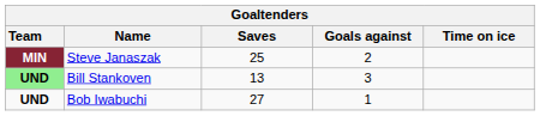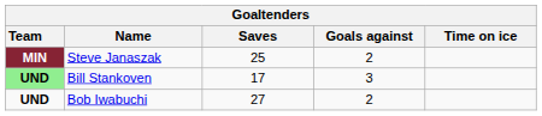Bill Stankoven | Saves: 13 -> 17
Bob Iwabuchi | Goals against: 1 -> 2
